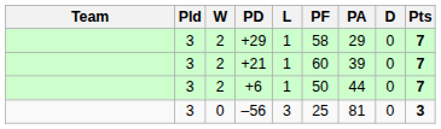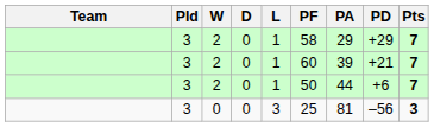columns swapped: D <-> PD
